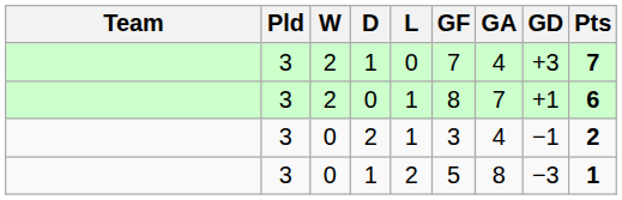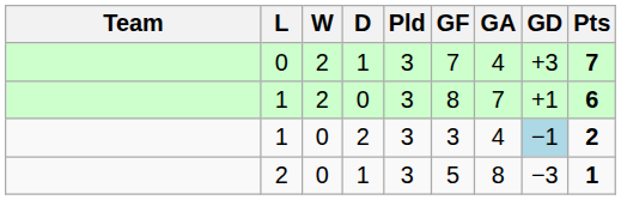columns swapped: Pld <-> L
row 4 | GD: no background -> lightblue background
